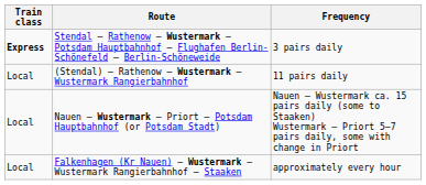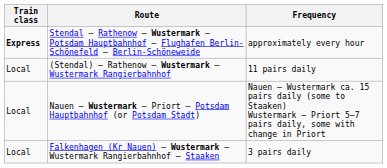row 2 | Frequency: 3 pairs daily -> approximately every hour
row 5 | Frequency: approximately every hour -> 3 pairs daily
